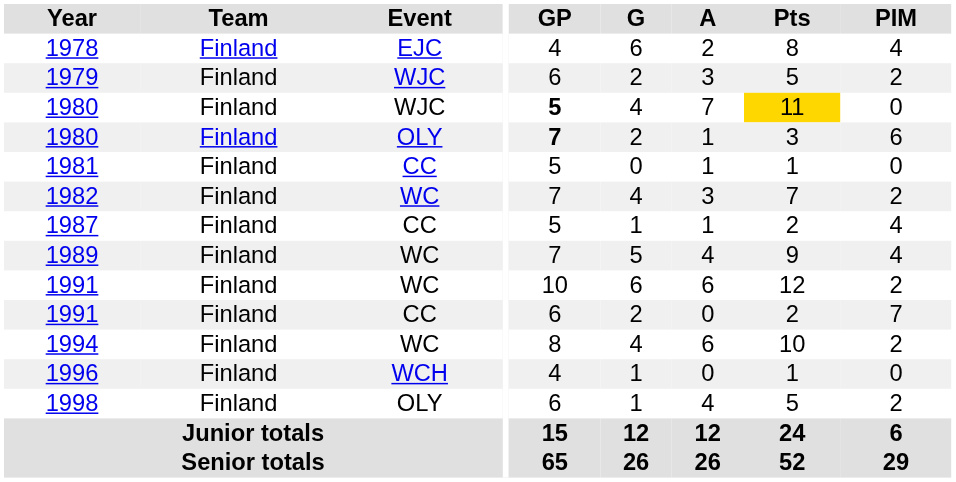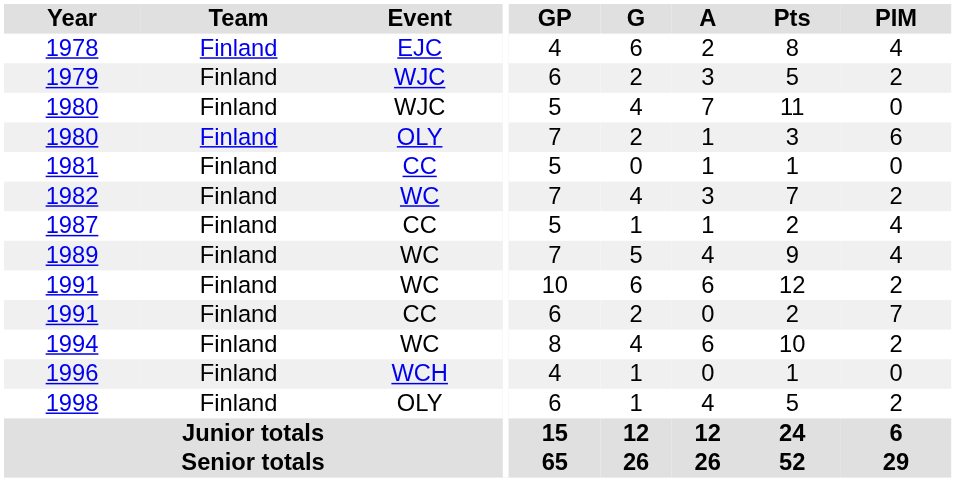1980 / WJC | GP: bold -> normal
1980 / WJC | Pts: gold background -> no background
1980 / OLY | GP: bold -> normal
